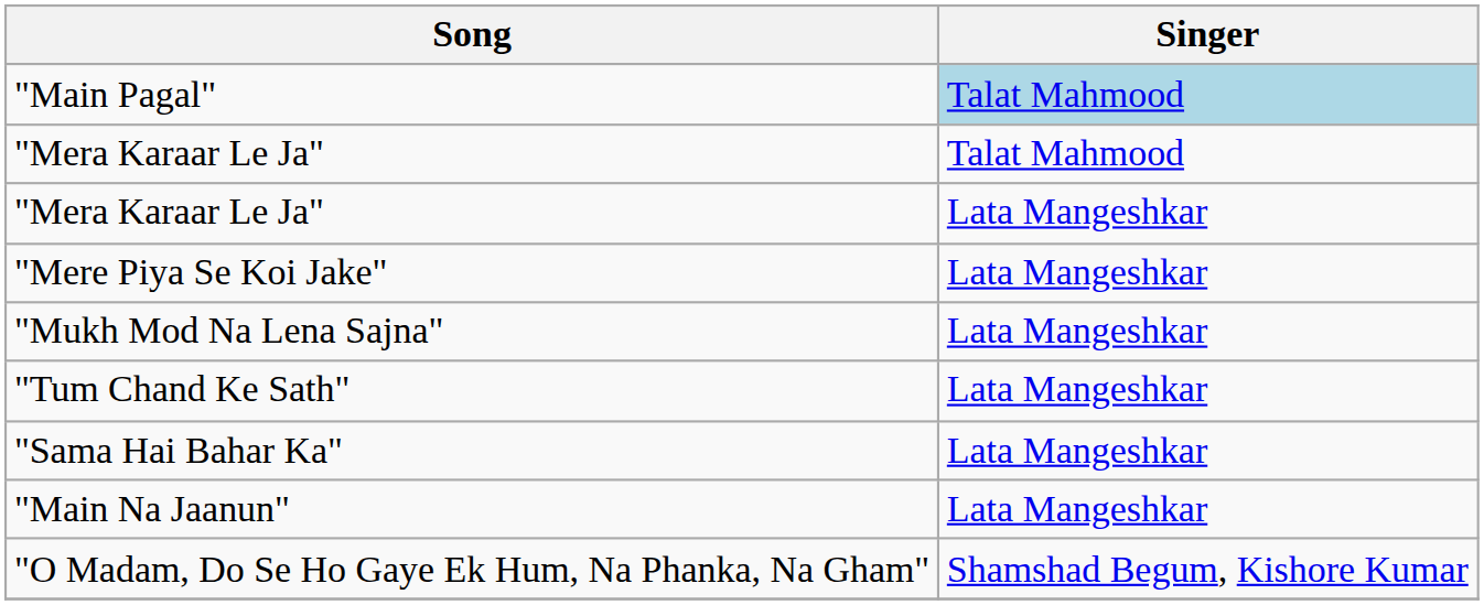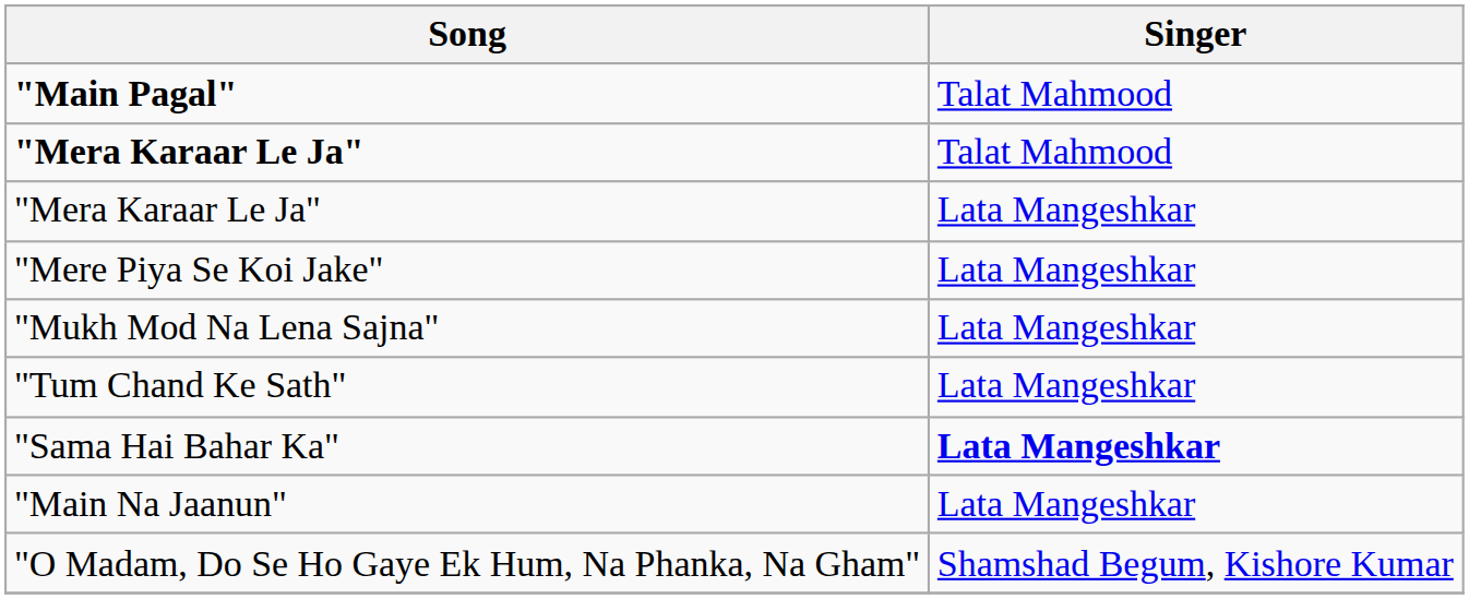row 2 | Song: normal -> bold
row 2 | Singer: lightblue background -> no background
row 3 | Song: normal -> bold
row 8 | Singer: normal -> bold
